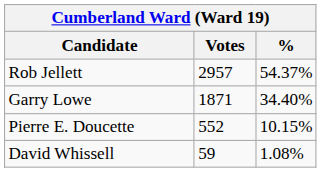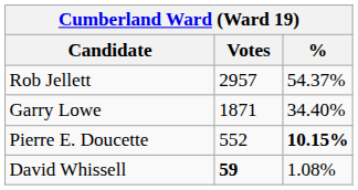Pierre E. Doucette | %: normal -> bold
David Whissell | Votes: normal -> bold
